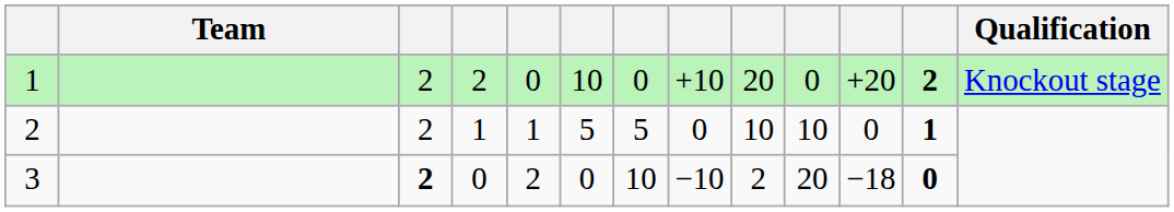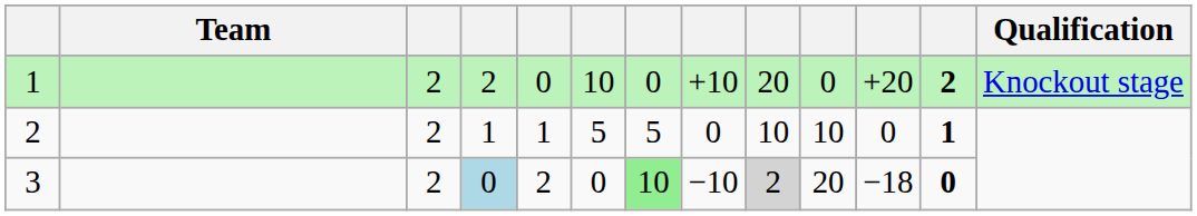3 | column 3: bold -> normal
3 | column 4: no background -> lightblue background
3 | column 7: no background -> lightgreen background
3 | column 9: no background -> lightgrey background
